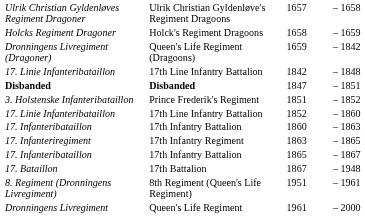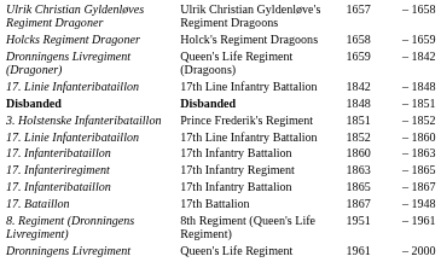row 5 | column 3: 1847 -> 1848
